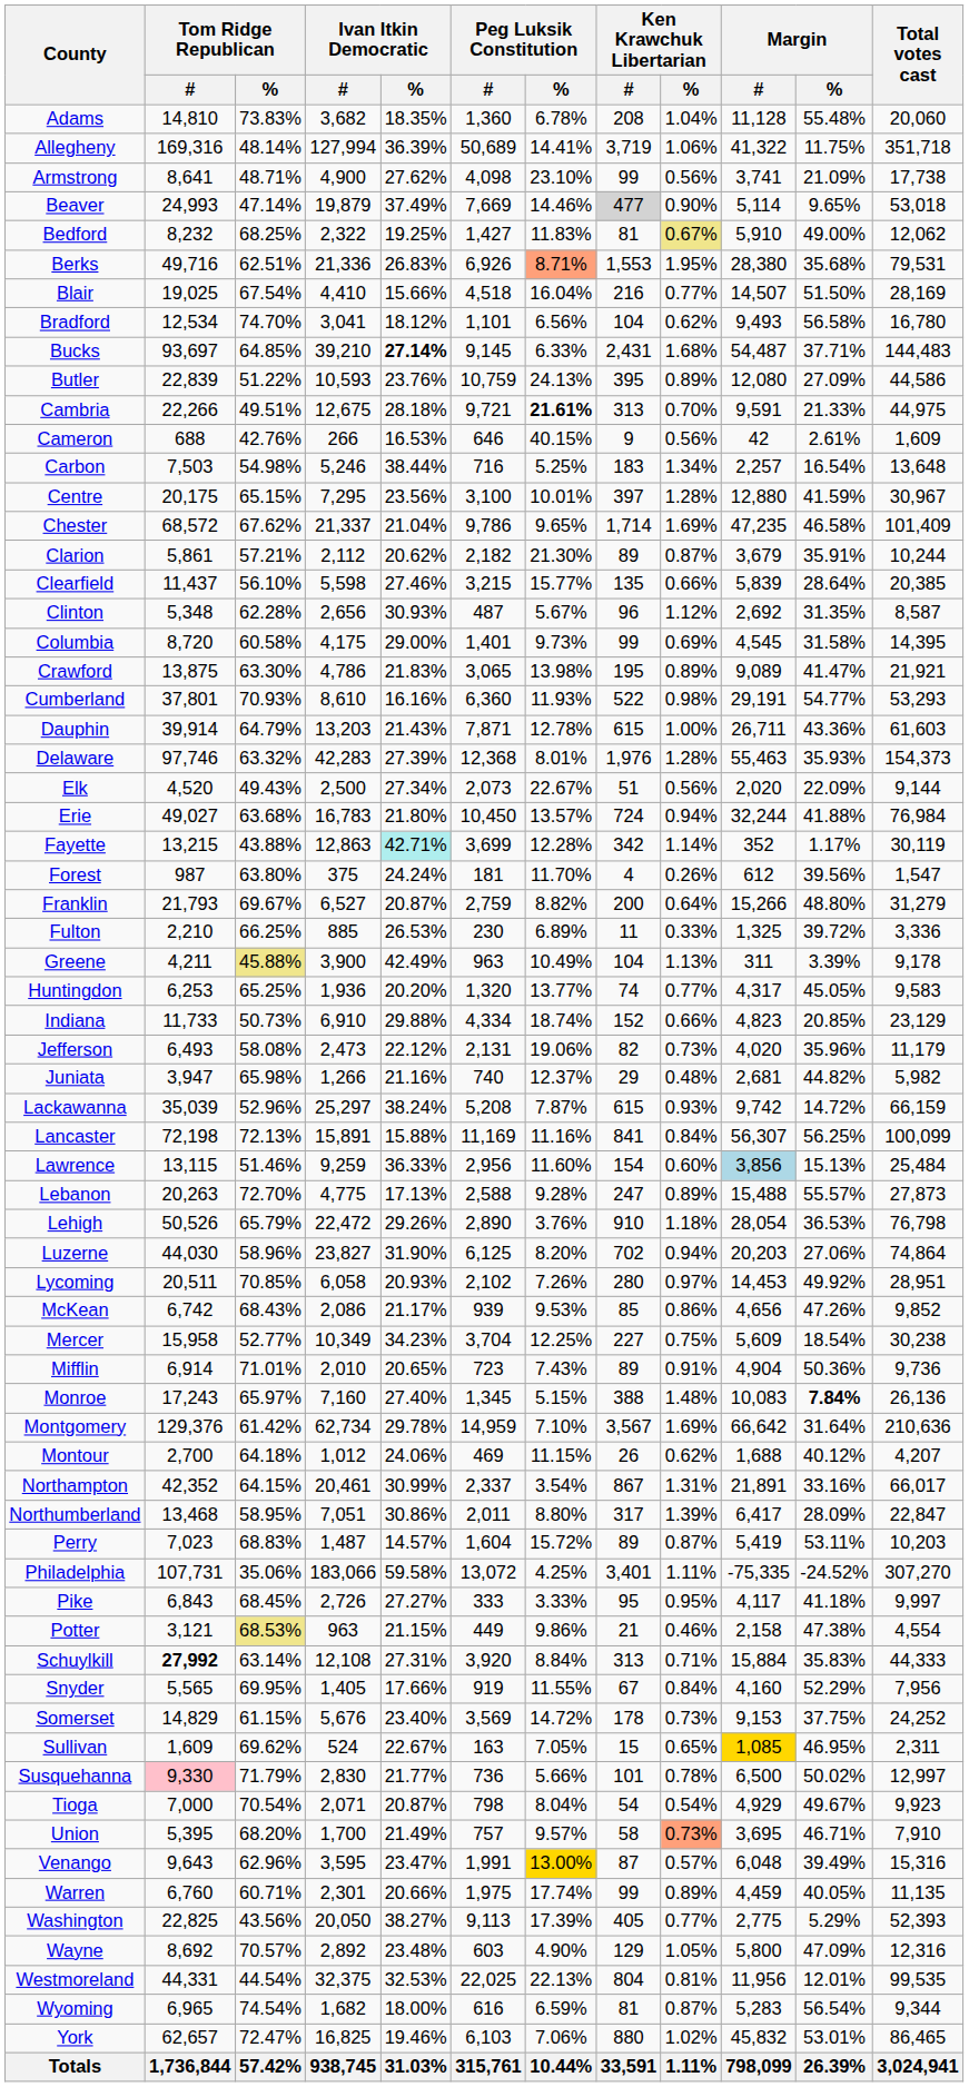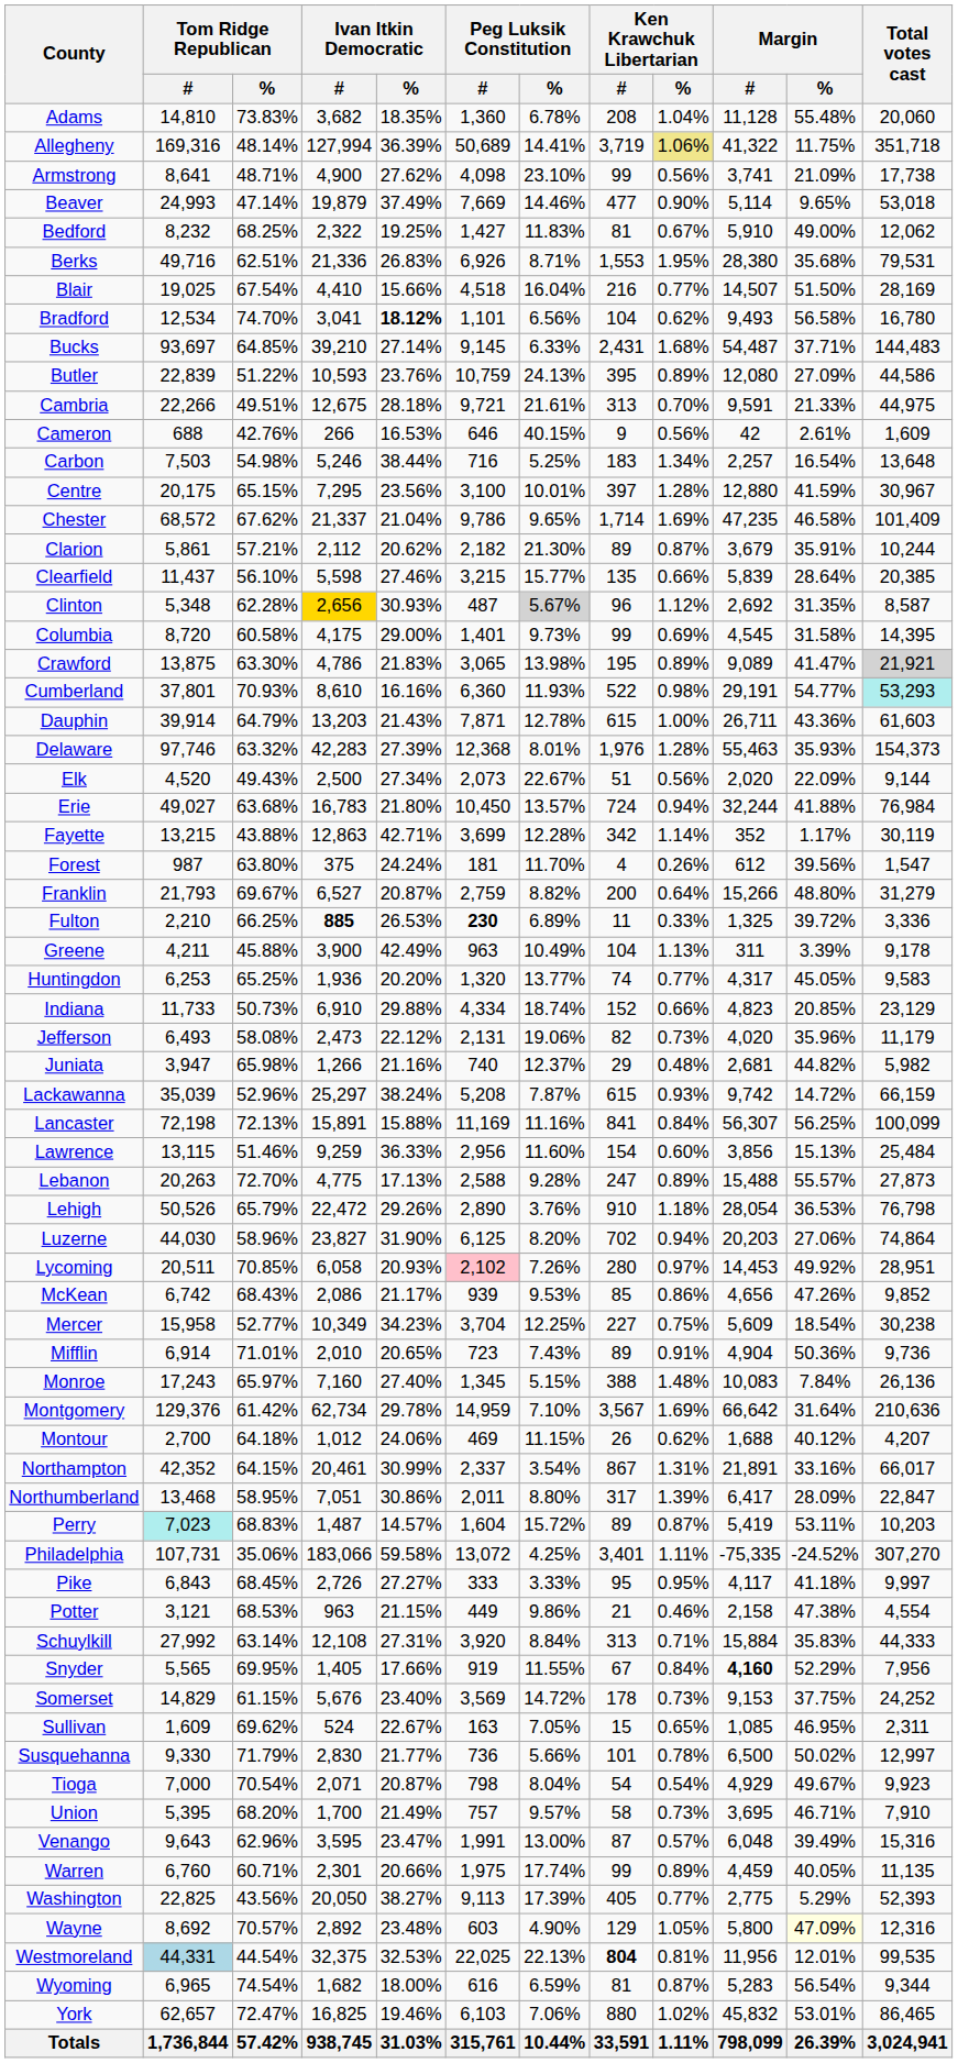Allegheny | Ken Krawchuk Libertarian / %: no background -> khaki background
Beaver | Ken Krawchuk Libertarian / #: lightgrey background -> no background
Bedford | Ken Krawchuk Libertarian / %: khaki background -> no background
Berks | Peg Luksik Constitution / %: lightsalmon background -> no background
Bradford | Ivan Itkin Democratic / %: normal -> bold
Bucks | Ivan Itkin Democratic / %: bold -> normal
Cambria | Peg Luksik Constitution / %: bold -> normal
Clinton | Ivan Itkin Democratic / #: no background -> gold background
Clinton | Peg Luksik Constitution / %: no background -> lightgrey background
Crawford | Total votes cast: no background -> lightgrey background
Cumberland | Total votes cast: no background -> paleturquoise background
Fayette | Ivan Itkin Democratic / %: paleturquoise background -> no background
Fulton | Ivan Itkin Democratic / #: normal -> bold
Fulton | Peg Luksik Constitution / #: normal -> bold
Greene | Tom Ridge Republican / %: khaki background -> no background
Lawrence | Margin / #: lightblue background -> no background
Lycoming | Peg Luksik Constitution / #: no background -> pink background
Monroe | Margin / %: bold -> normal
Perry | Tom Ridge Republican / #: no background -> paleturquoise background
Potter | Tom Ridge Republican / %: khaki background -> no background
Schuylkill | Tom Ridge Republican / #: bold -> normal
Snyder | Margin / #: normal -> bold
Sullivan | Margin / #: gold background -> no background
Susquehanna | Tom Ridge Republican / #: pink background -> no background
Union | Ken Krawchuk Libertarian / %: lightsalmon background -> no background
Venango | Peg Luksik Constitution / %: gold background -> no background
Wayne | Margin / %: no background -> lightyellow background
Westmoreland | Tom Ridge Republican / #: no background -> lightblue background
Westmoreland | Ken Krawchuk Libertarian / #: normal -> bold
